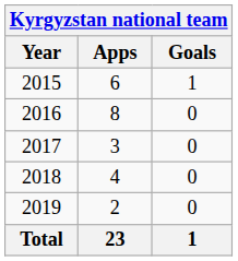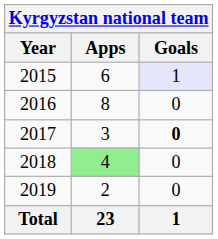2015 | Goals: no background -> lavender background
2017 | Goals: normal -> bold
2018 | Apps: no background -> lightgreen background
